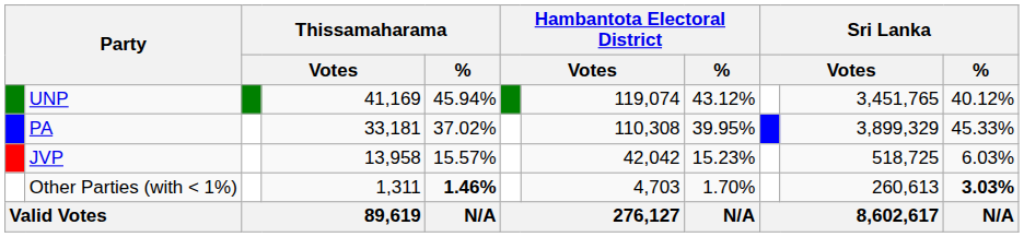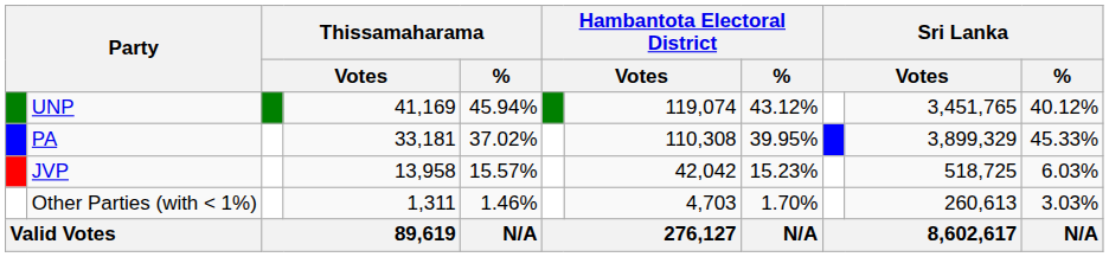Other Parties (with < 1%) | Thissamaharama / %: bold -> normal
Other Parties (with < 1%) | Sri Lanka / %: bold -> normal
